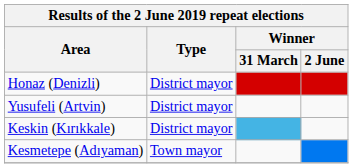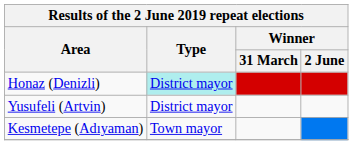Honaz (Denizli) | Type: no background -> paleturquoise background
- row: Keskin (Kırıkkale) | District mayor
